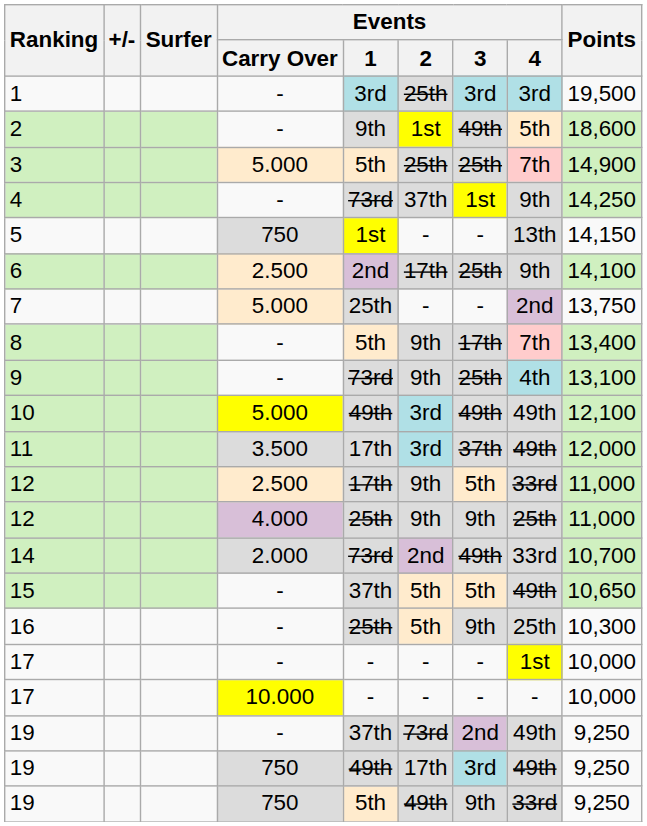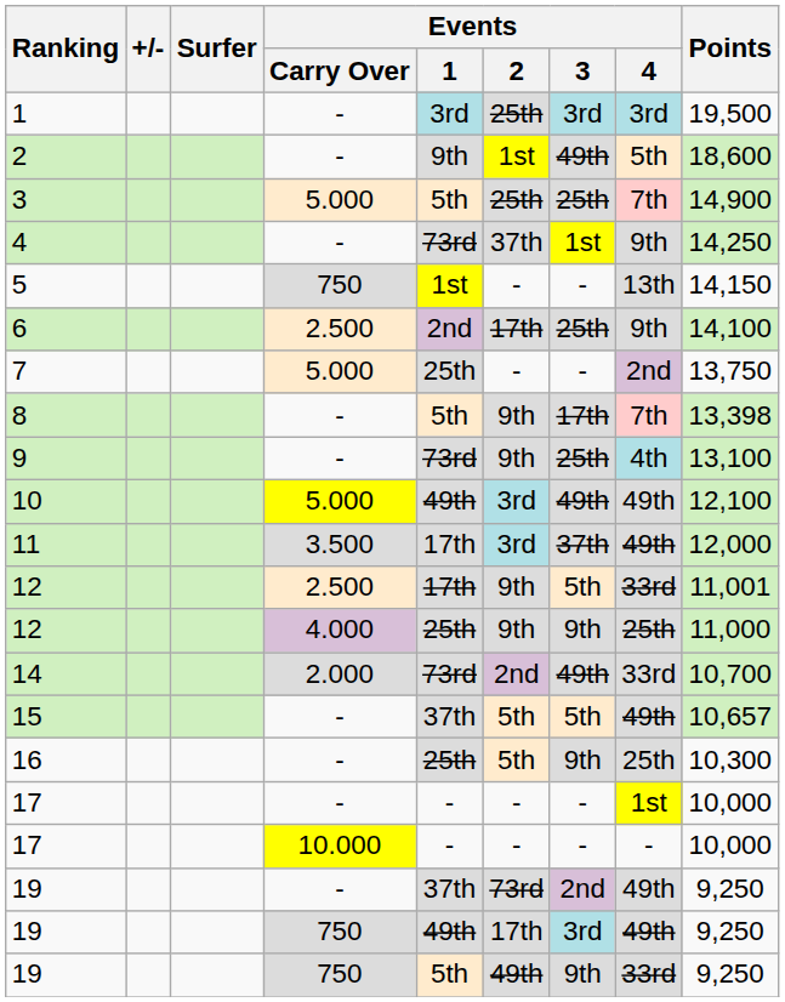8 | Points: 13,400 -> 13,398
12 / 2.500 | Points: 11,000 -> 11,001
15 | Points: 10,650 -> 10,657
